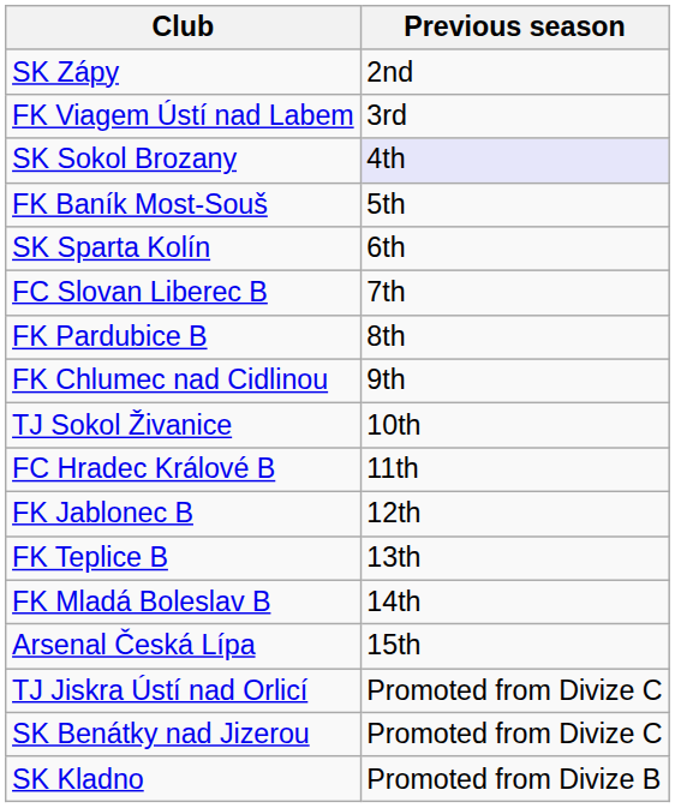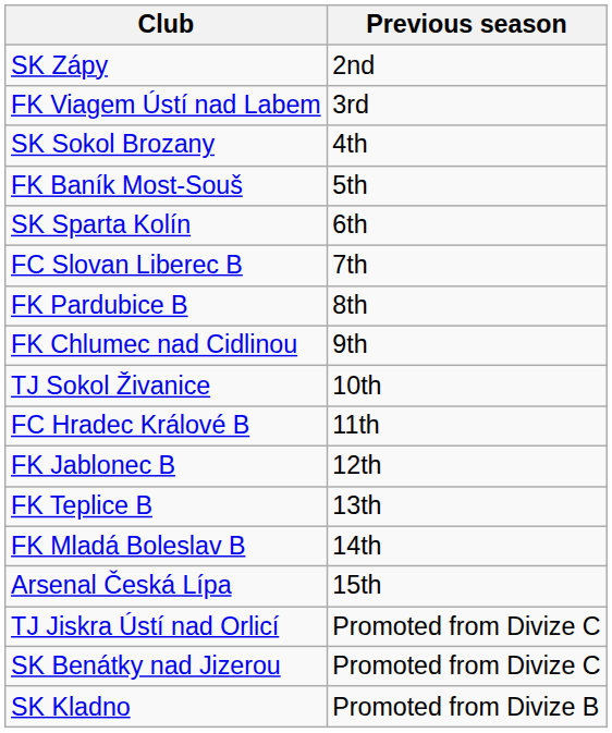SK Sokol Brozany | Previous season: lavender background -> no background
